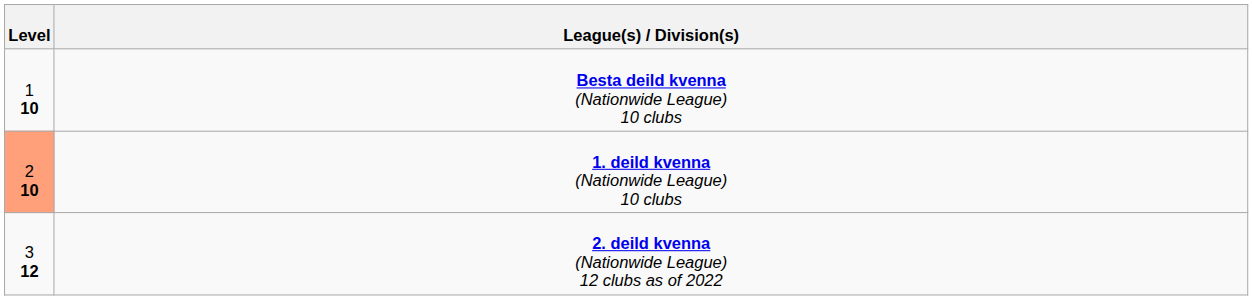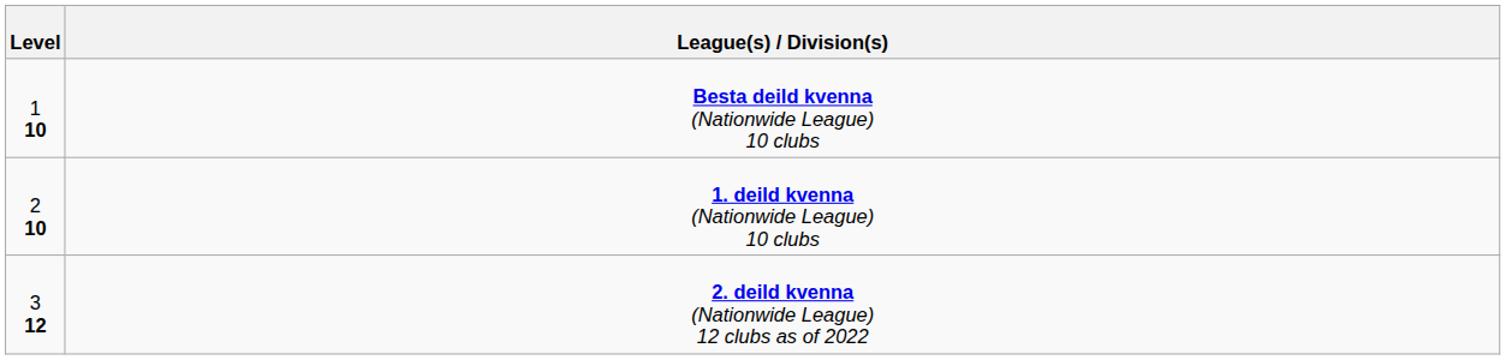1. deild kvenna (Nationwide League) 10 clubs | Level: lightsalmon background -> no background
